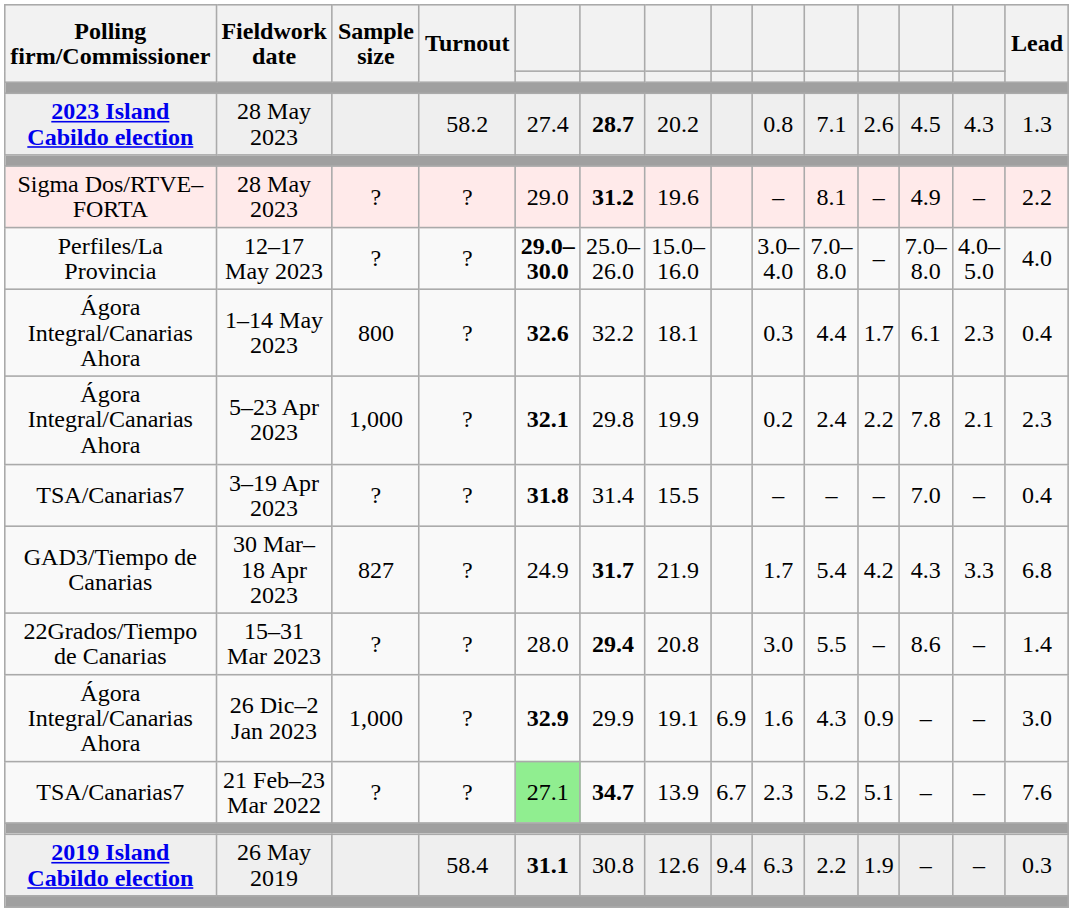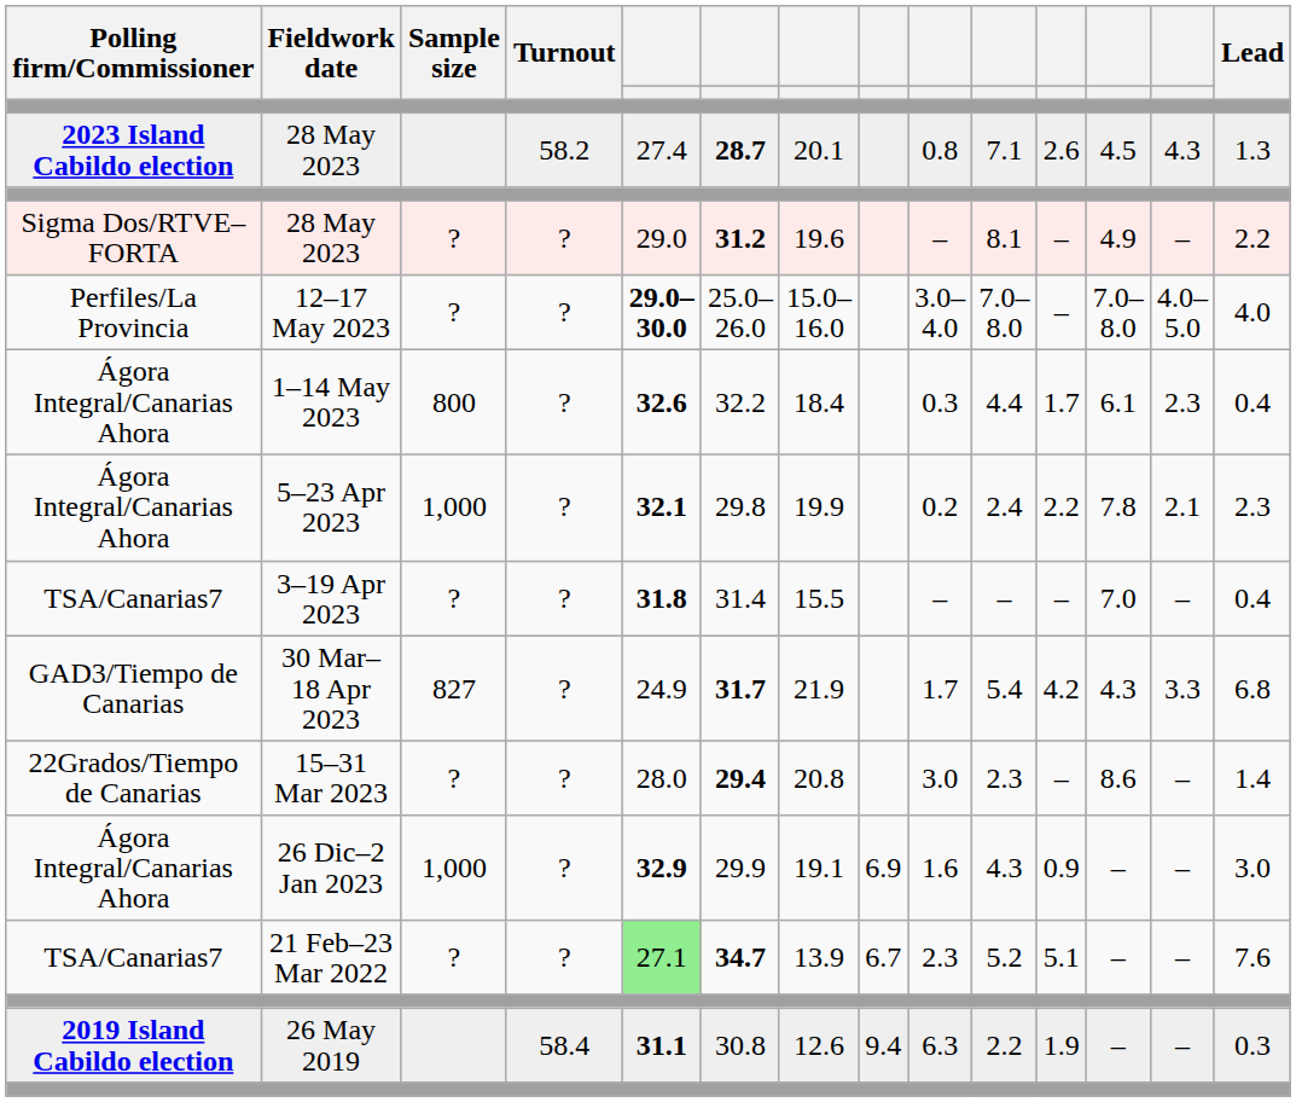2023 Island Cabildo election / 28 May 2023 | column 7: 20.2 -> 20.1
1–14 May 2023 | column 7: 18.1 -> 18.4
15–31 Mar 2023 | column 10: 5.5 -> 2.3
